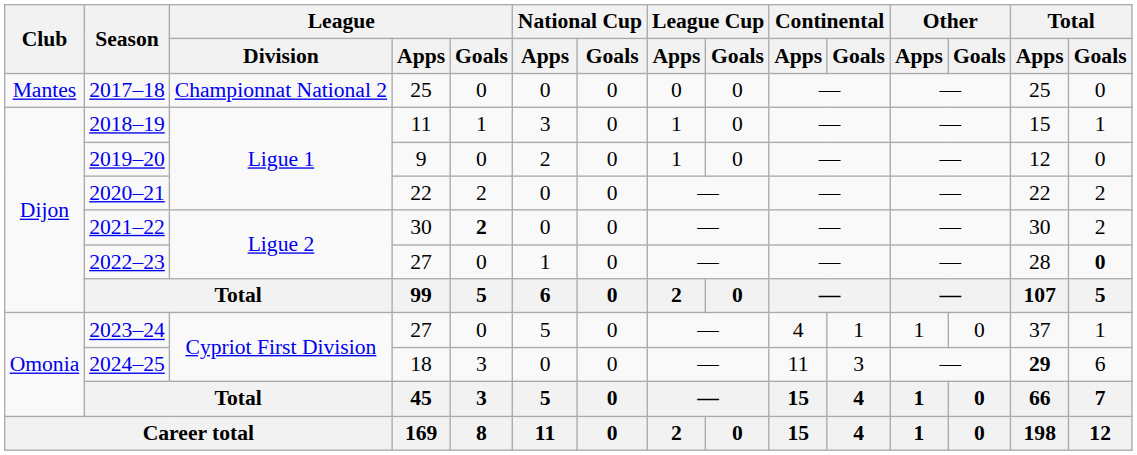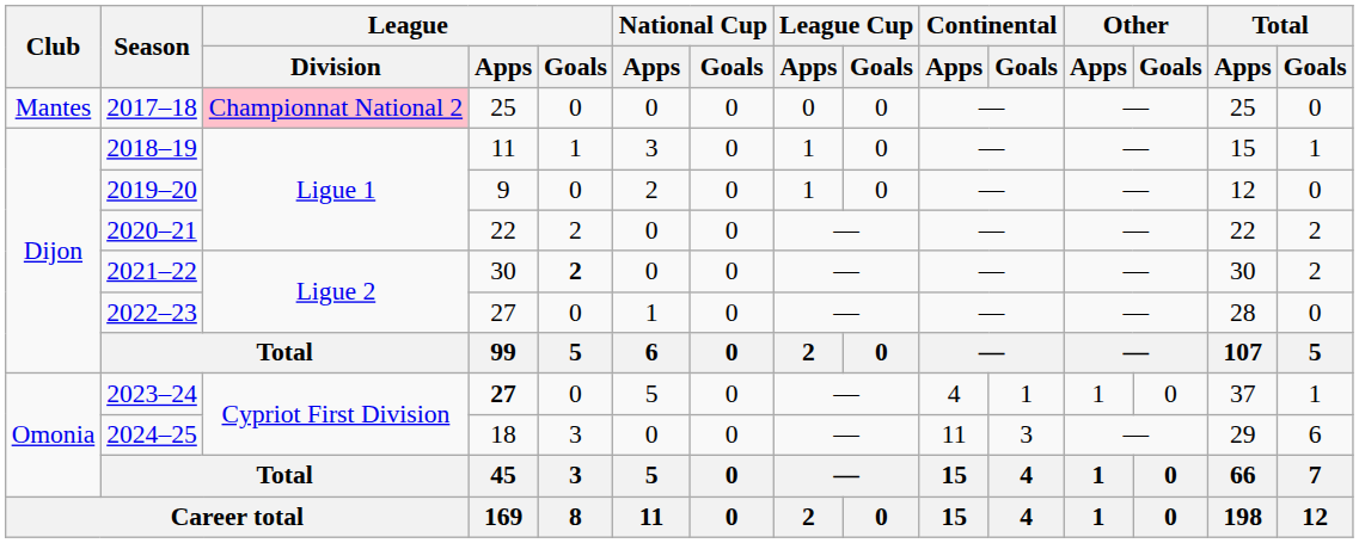2017–18 | League / Division: no background -> pink background
2022–23 | Total / Goals: bold -> normal
2023–24 | League / Apps: normal -> bold
2024–25 | Total / Apps: bold -> normal
